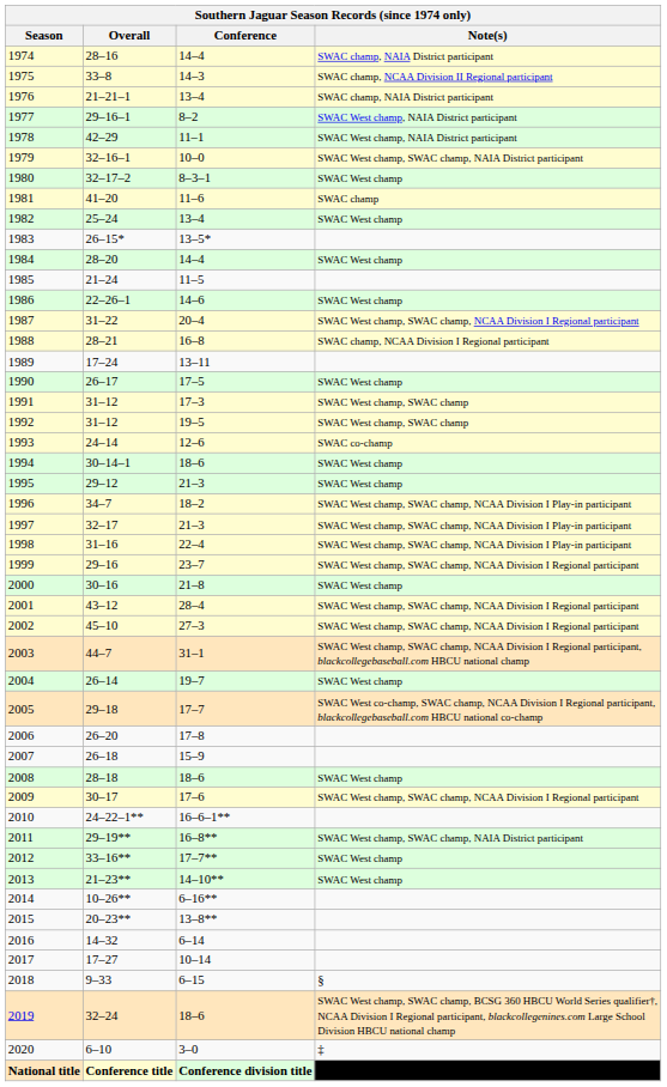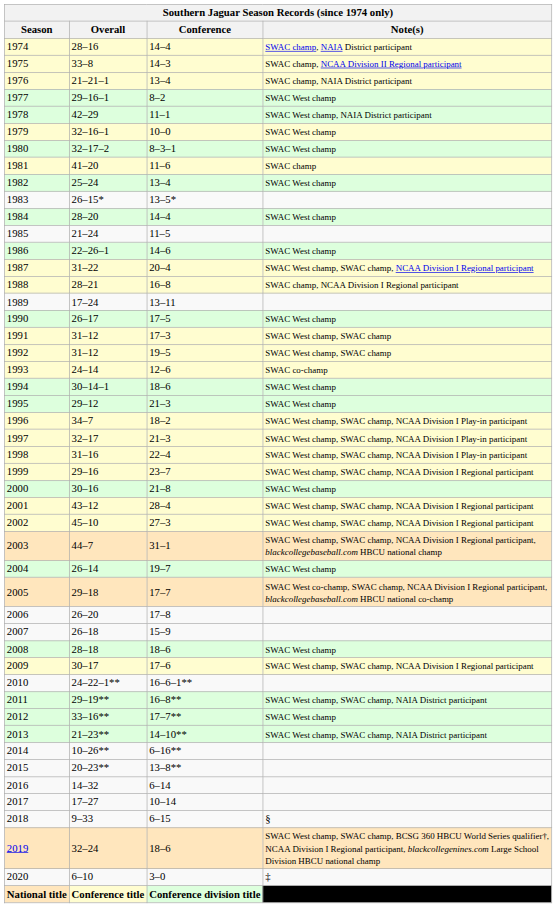1977 | Note(s): SWAC West champ, NAIA District participant -> SWAC West champ
1979 | Note(s): SWAC West champ, SWAC champ, NAIA District participant -> SWAC West champ
2013 | Note(s): SWAC West champ -> SWAC West champ, SWAC champ, NAIA District participant
